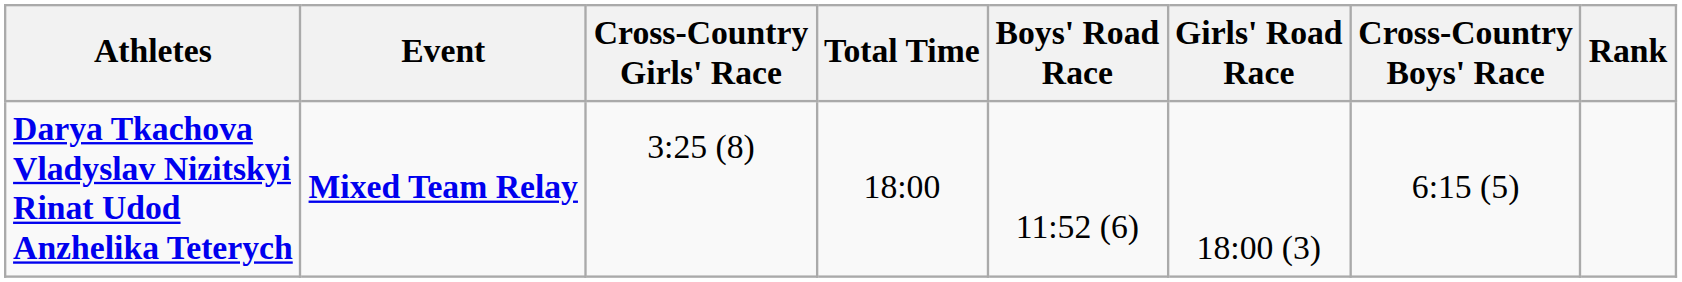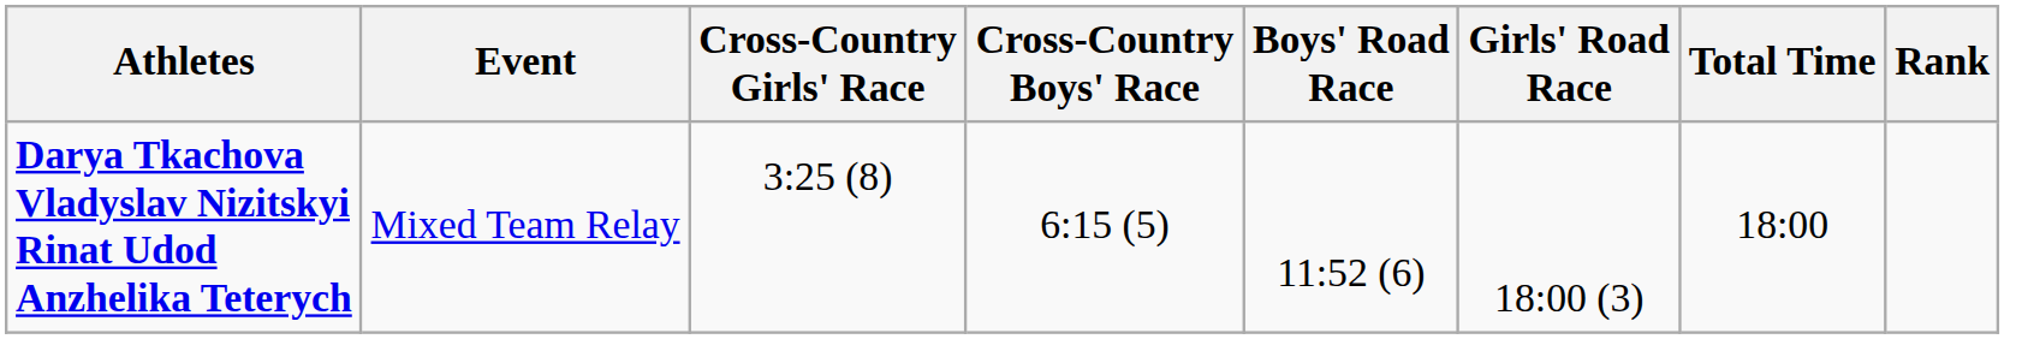columns swapped: Cross-Country Boys' Race <-> Total Time
row 2 | Event: bold -> normal
